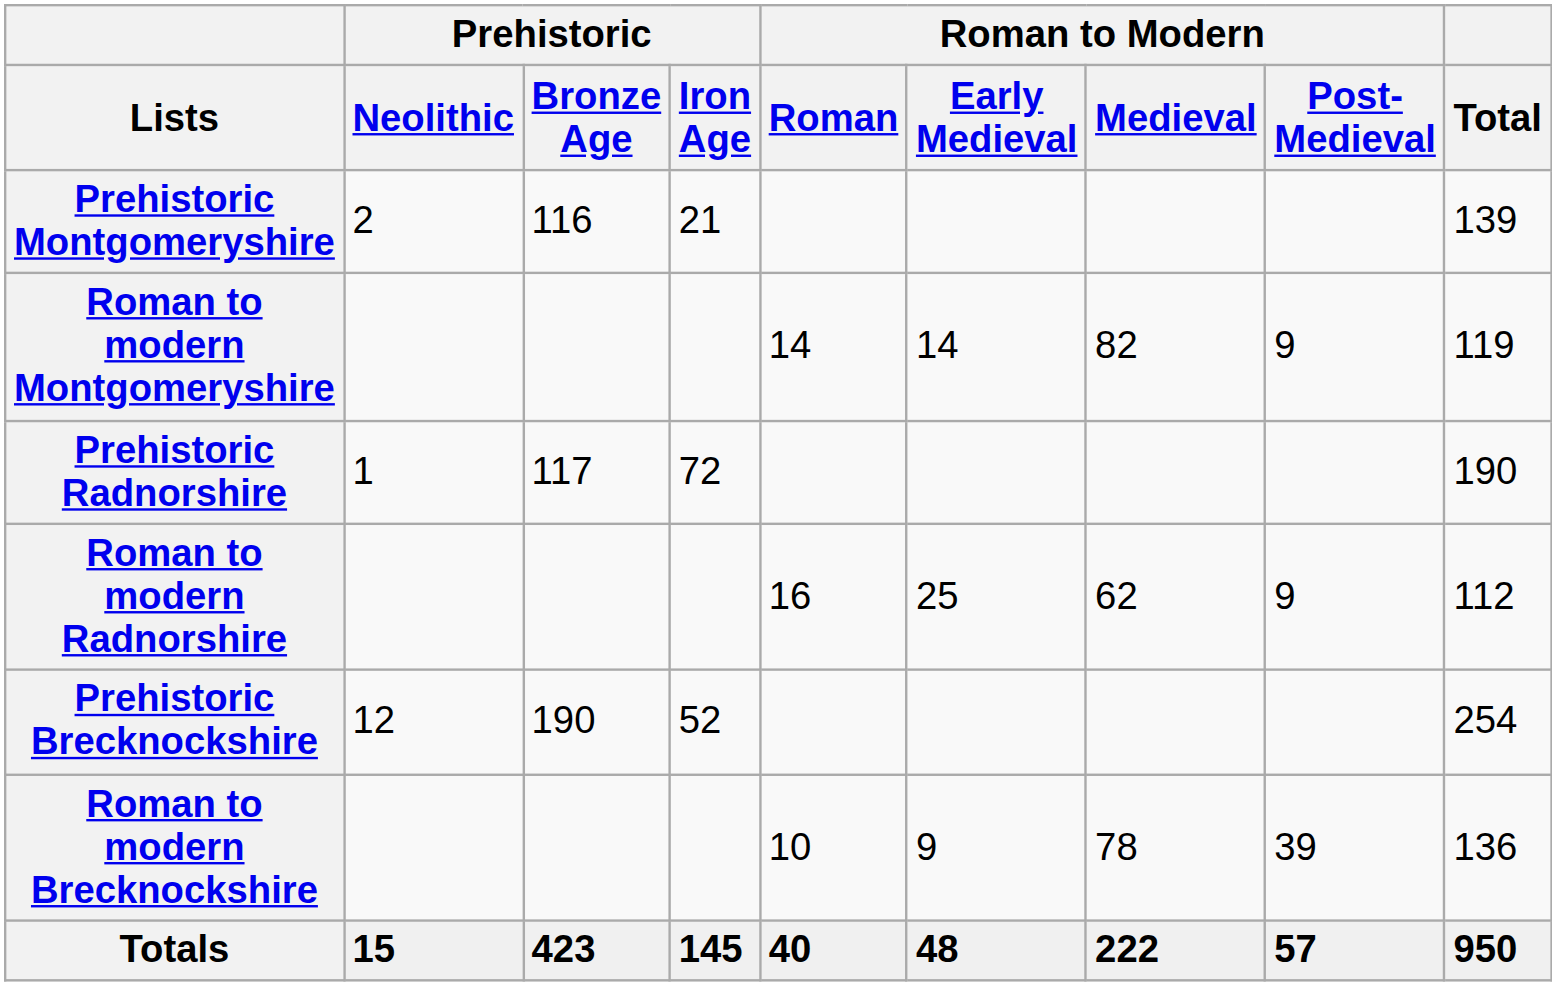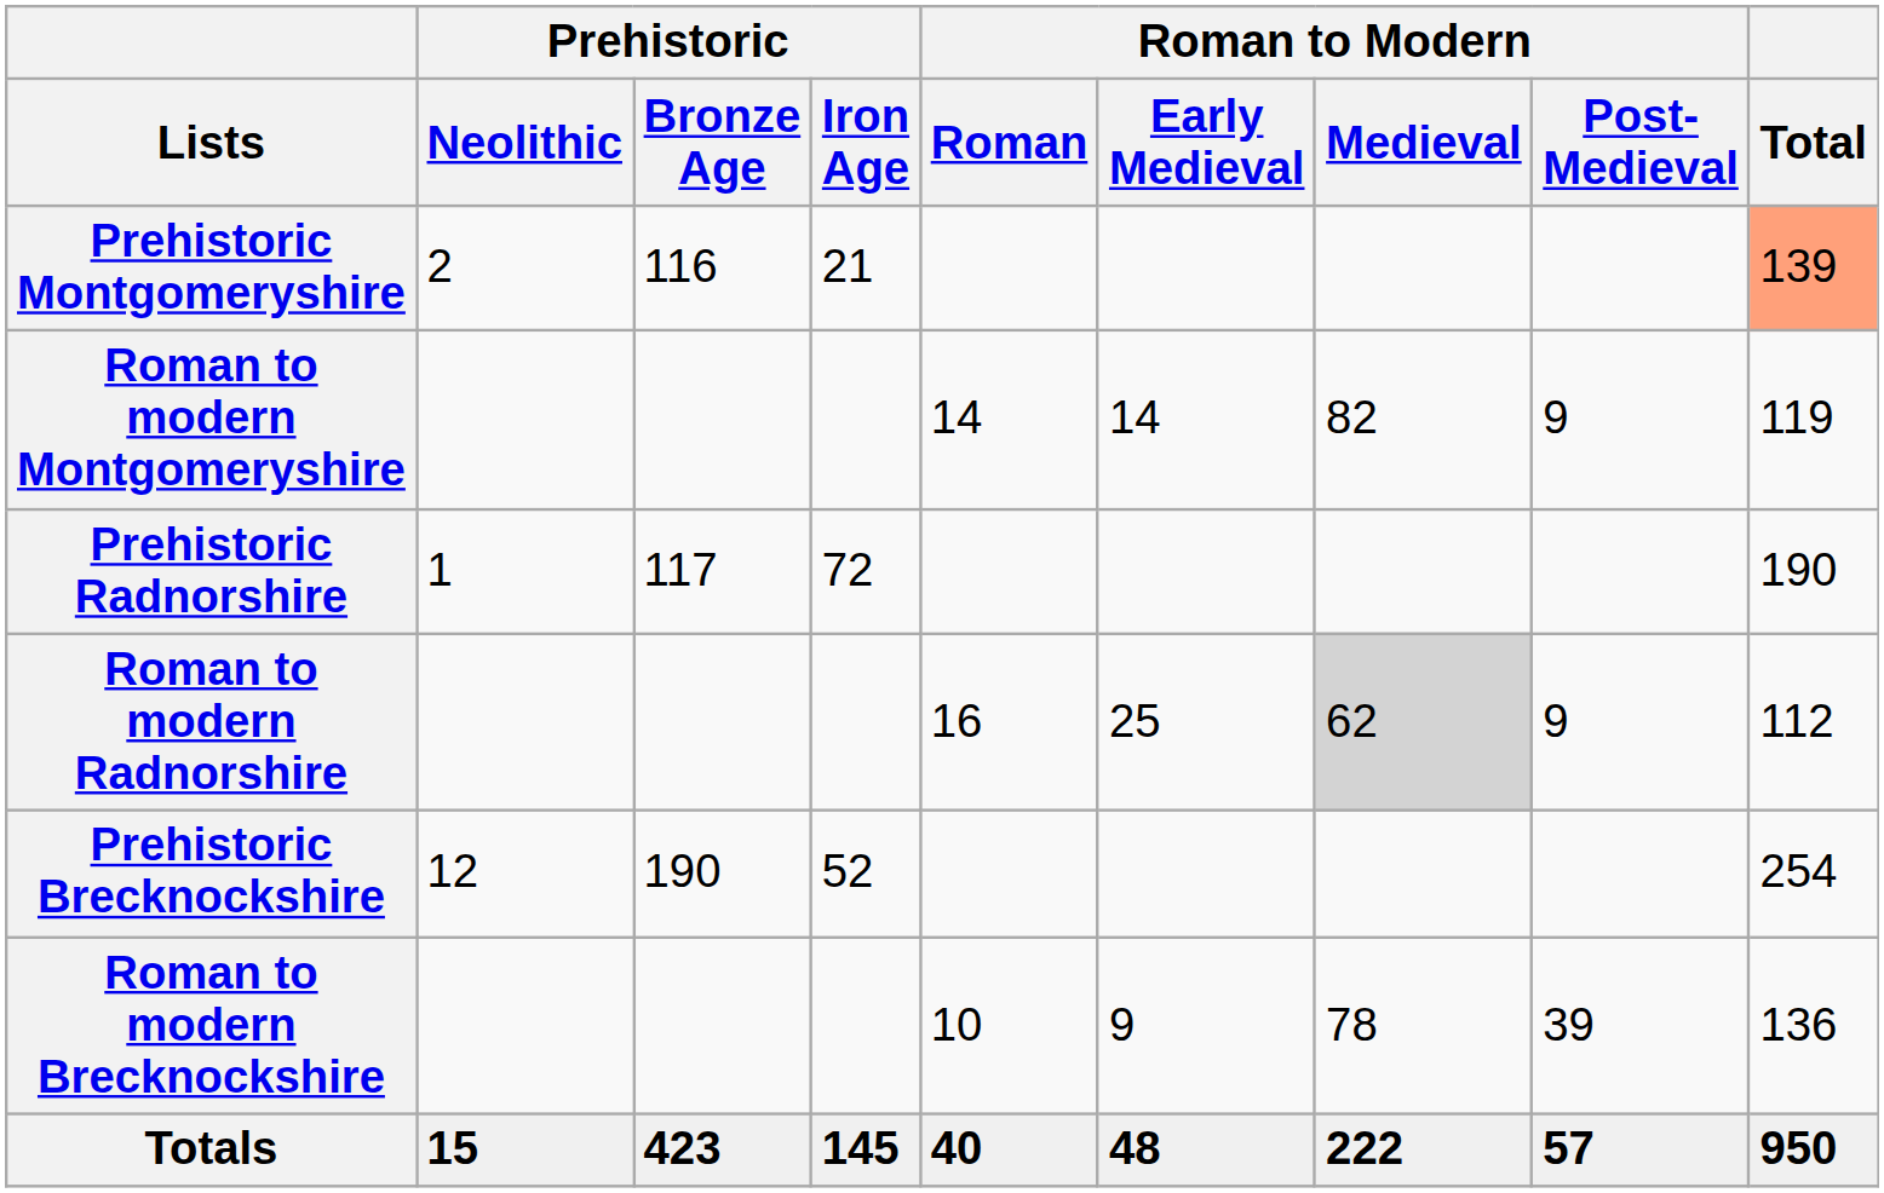Prehistoric Montgomeryshire | Total: no background -> lightsalmon background
Roman to modern Radnorshire | Roman to Modern / Medieval: no background -> lightgrey background
